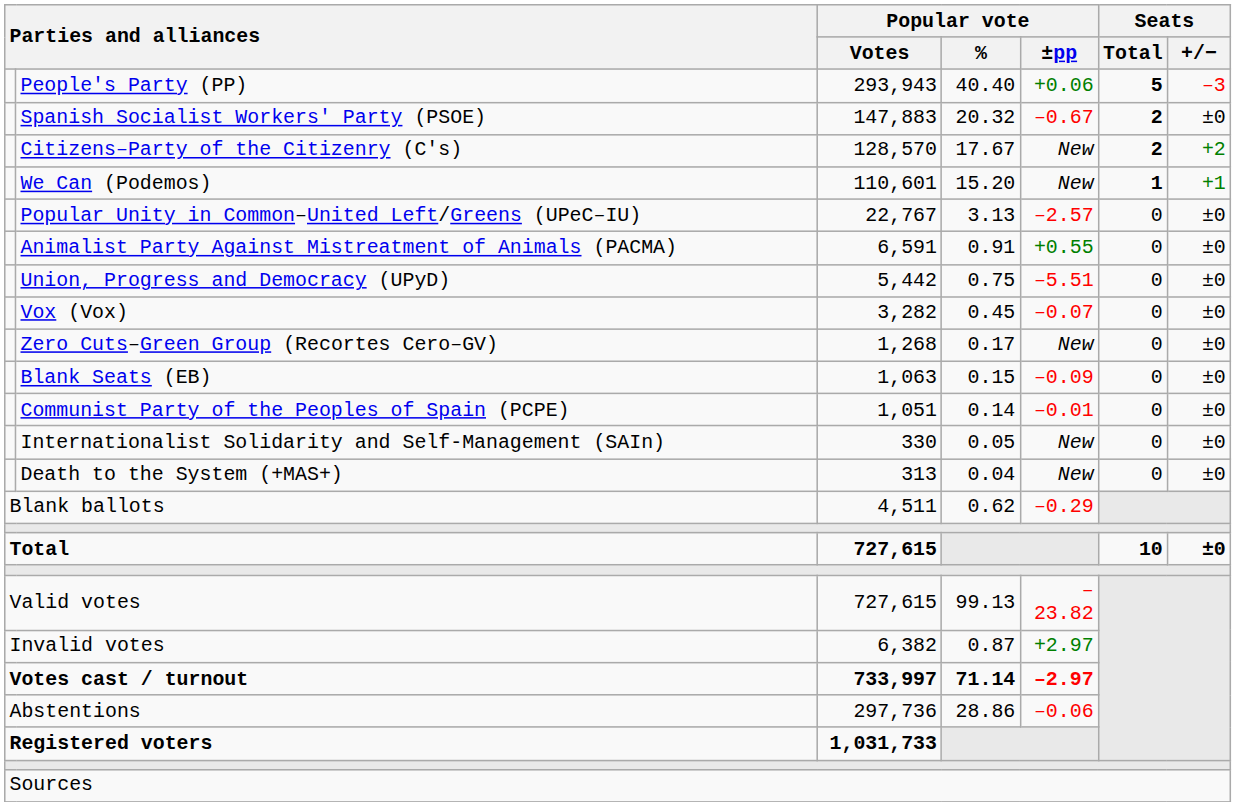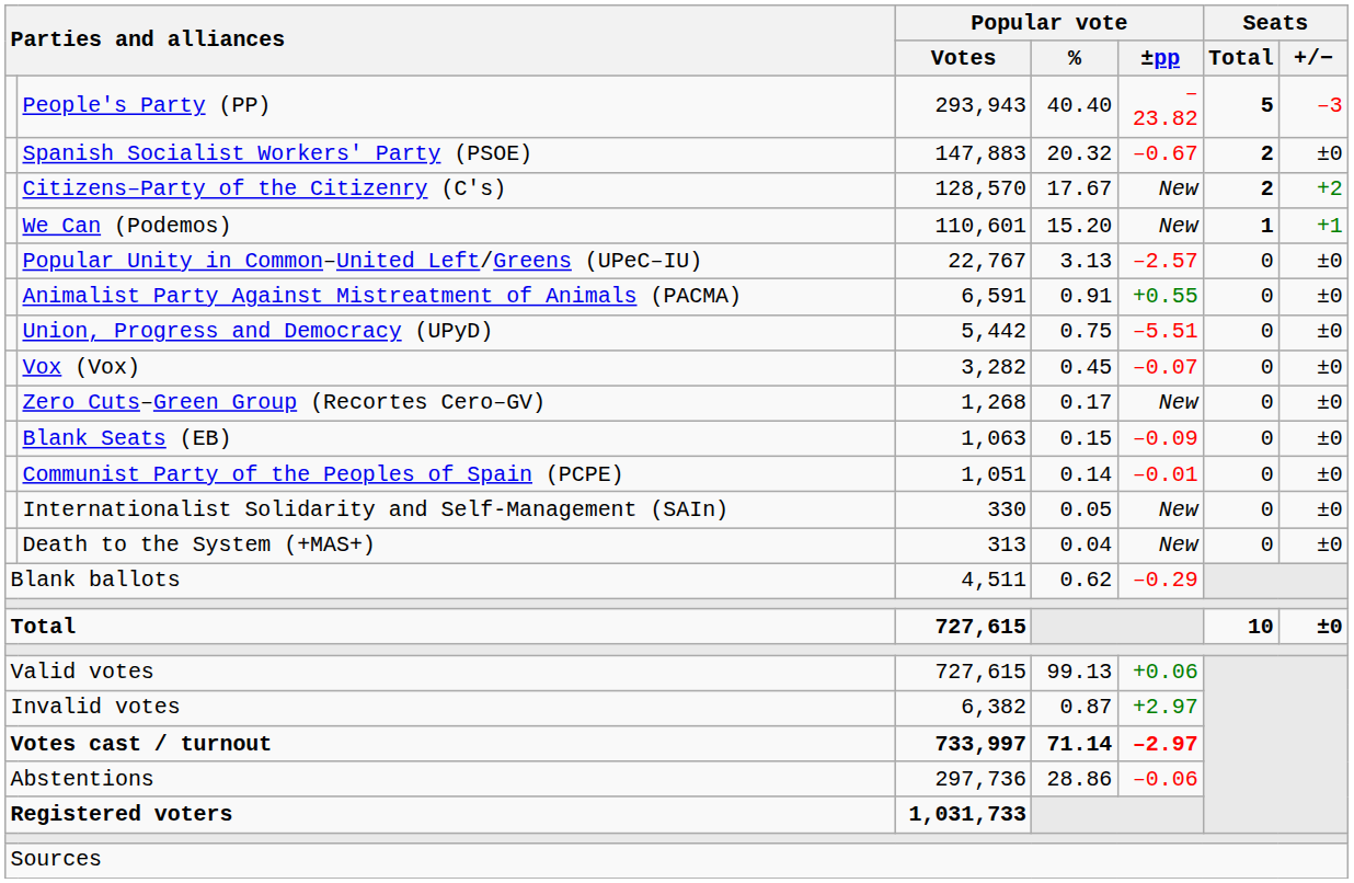People's Party (PP) | Popular vote / ±pp: +0.06 -> –23.82
Valid votes | Popular vote / ±pp: –23.82 -> +0.06
